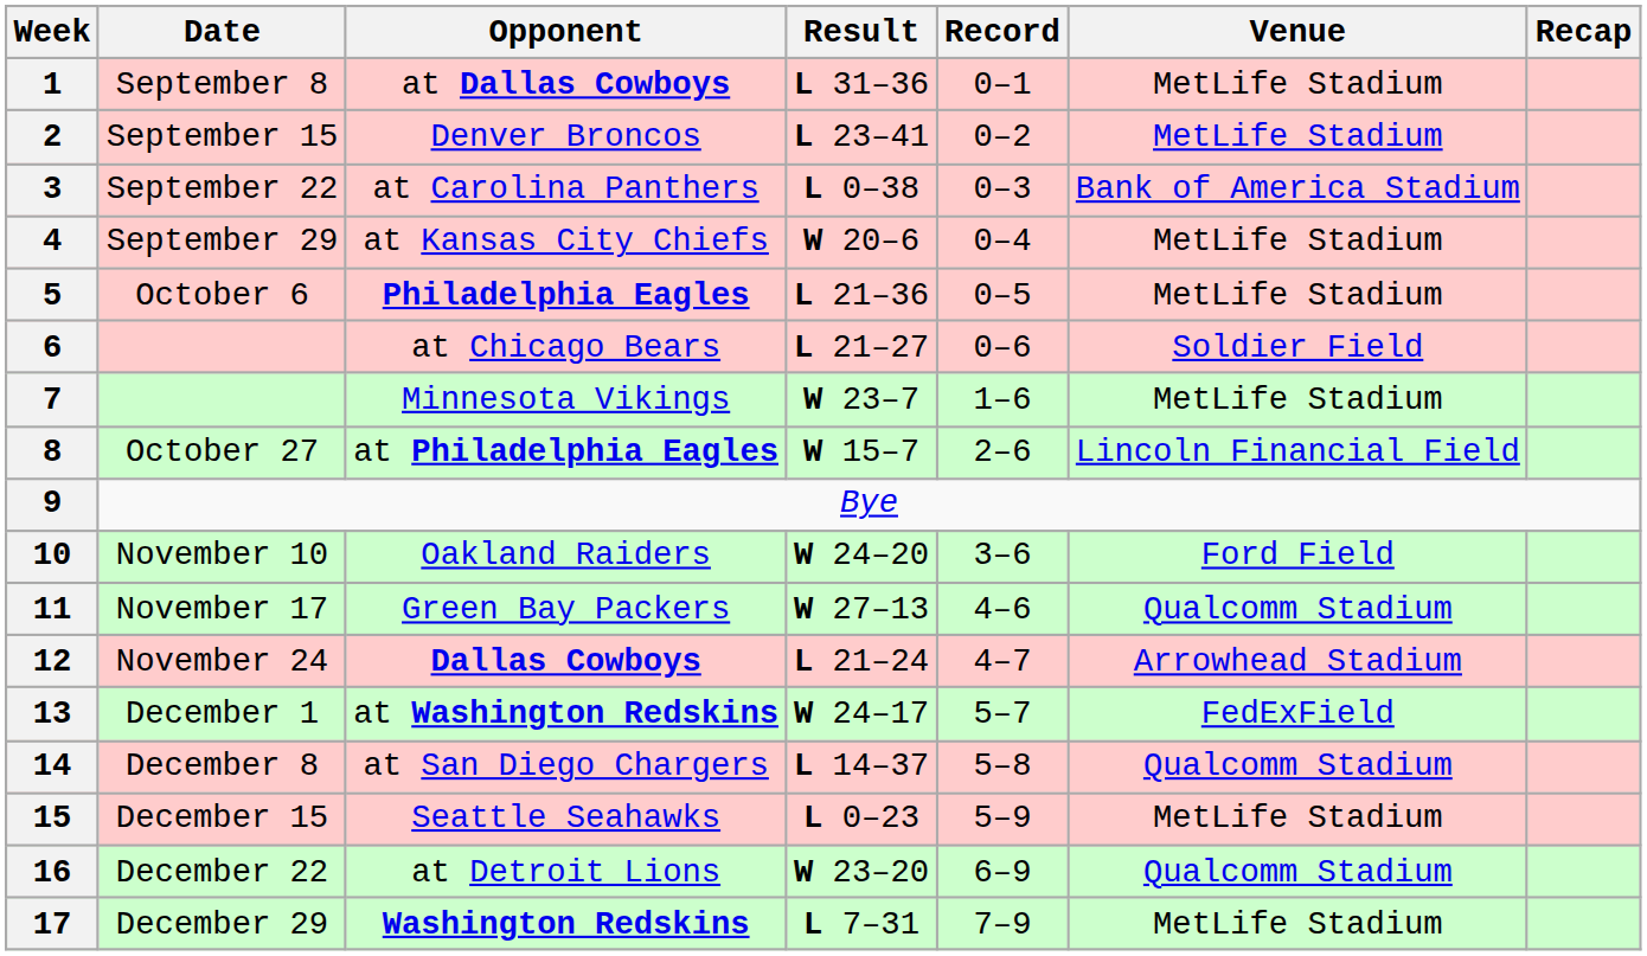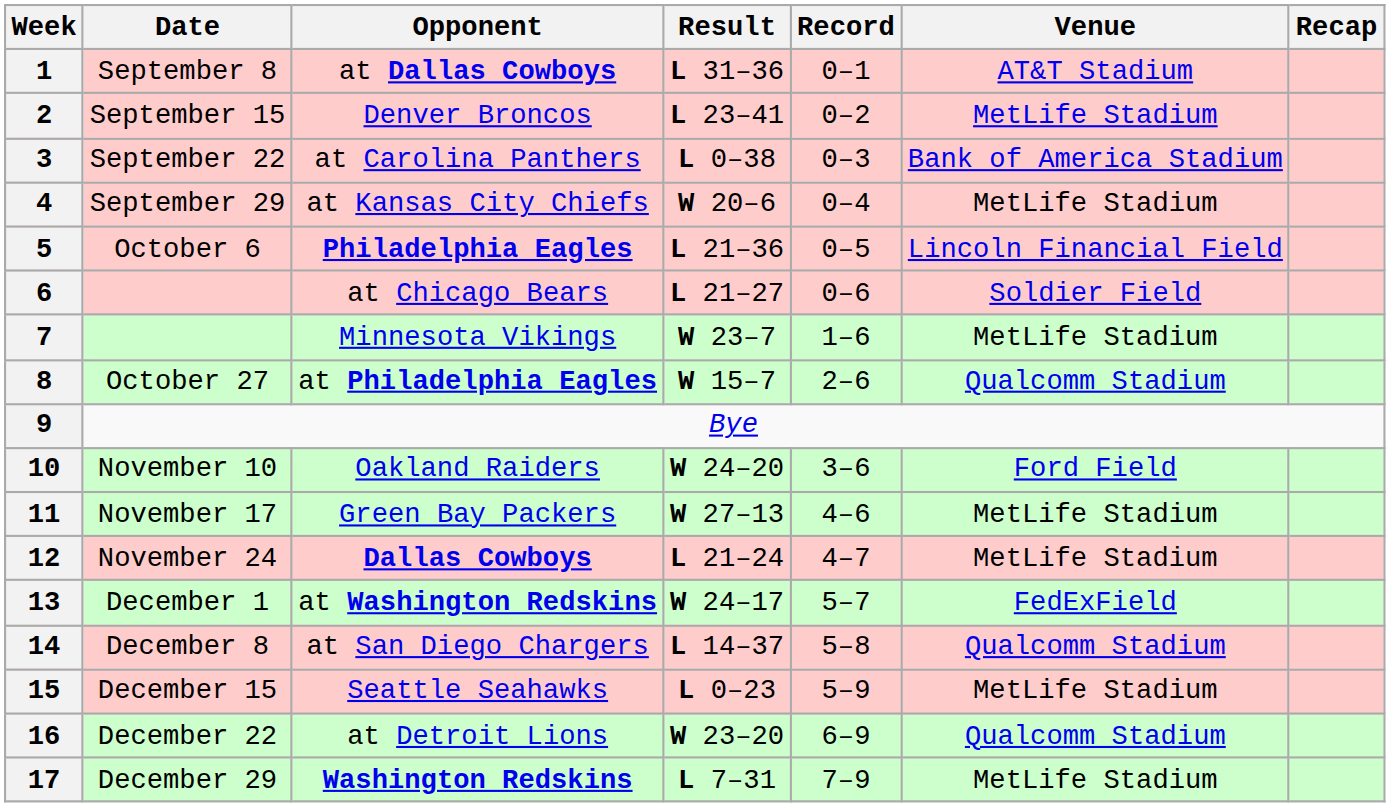1 | Venue: MetLife Stadium -> AT&T Stadium
5 | Venue: MetLife Stadium -> Lincoln Financial Field
8 | Venue: Lincoln Financial Field -> Qualcomm Stadium
11 | Venue: Qualcomm Stadium -> MetLife Stadium
12 | Venue: Arrowhead Stadium -> MetLife Stadium
